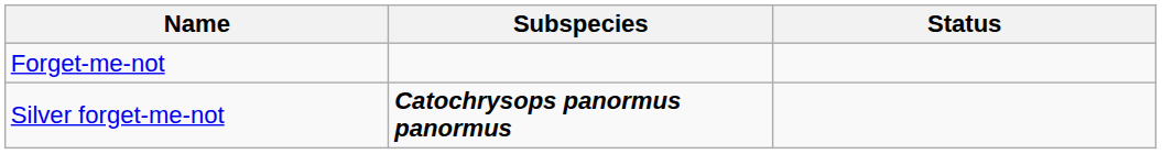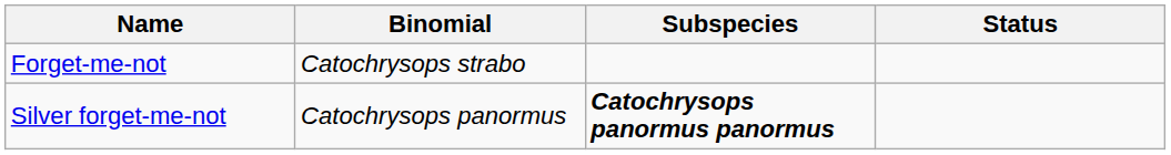+ column: Binomial | Catochrysops strabo | Catochrysops panormus
